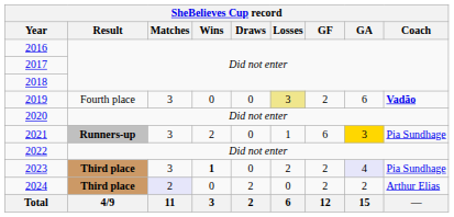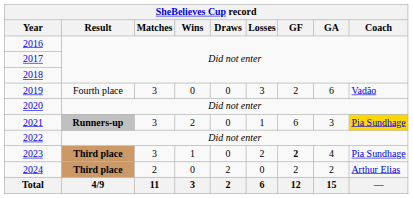2019 | Losses: khaki background -> no background
2019 | Coach: bold -> normal
2021 | GA: gold background -> no background
2021 | Coach: no background -> gold background
2023 | Wins: bold -> normal
2023 | GF: normal -> bold
2023 | GA: lavender background -> no background
2024 | Matches: lavender background -> no background
